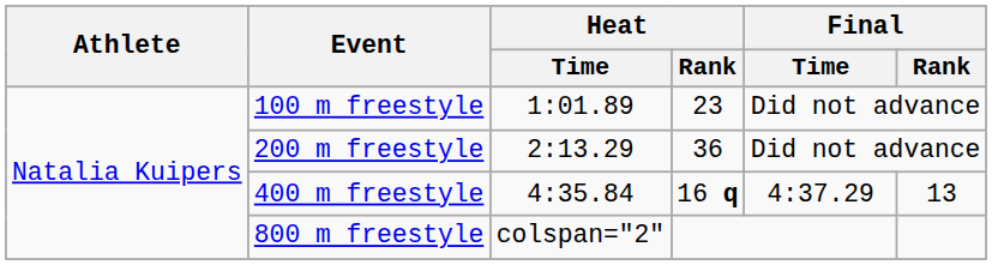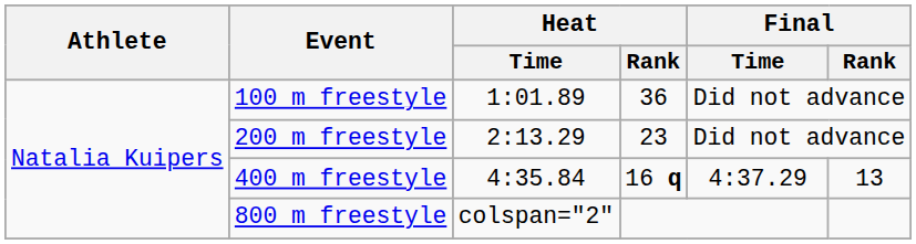100 m freestyle | Heat / Rank: 23 -> 36
200 m freestyle | Heat / Rank: 36 -> 23
